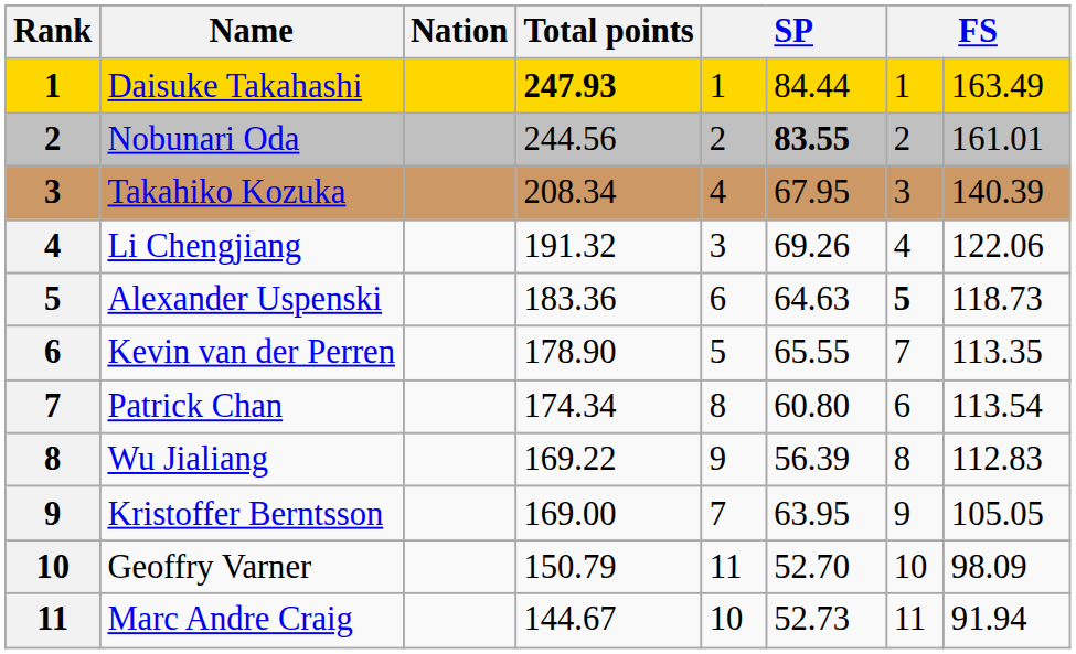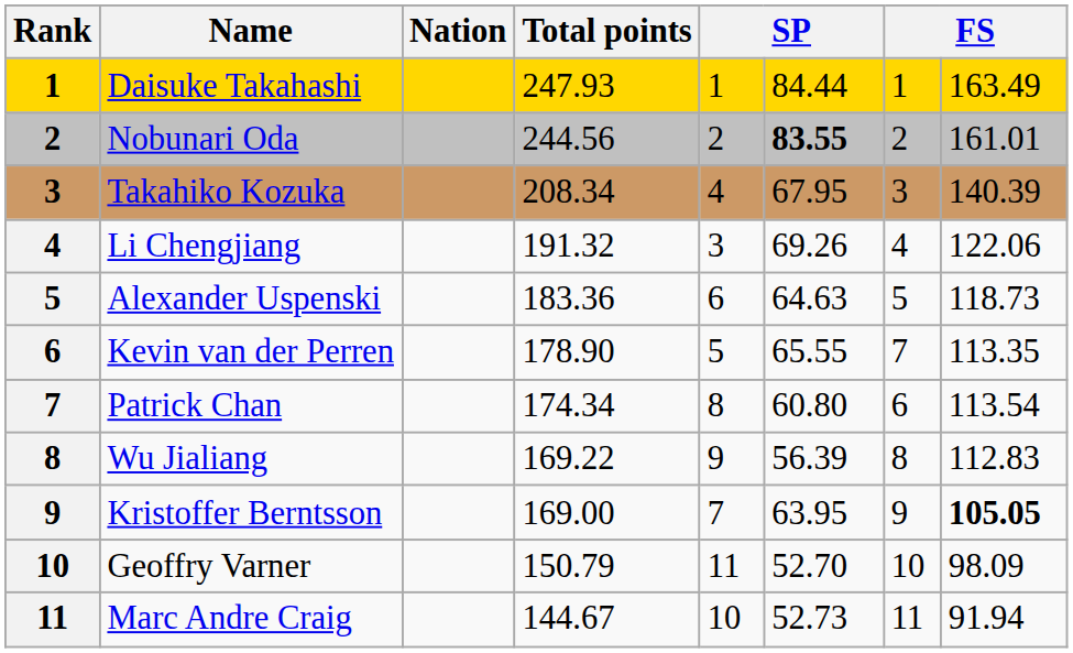Daisuke Takahashi | Total points: bold -> normal
Alexander Uspenski | column 7: bold -> normal
Kristoffer Berntsson | column 8: normal -> bold
